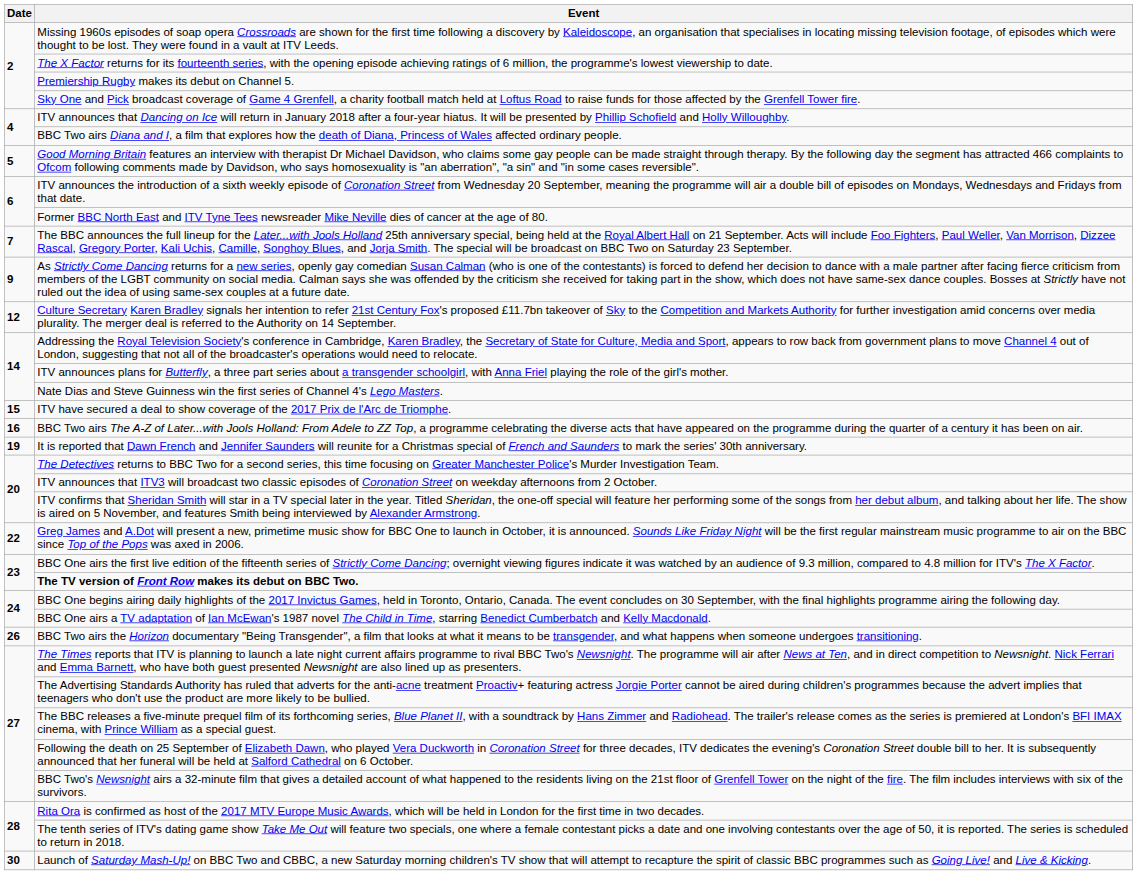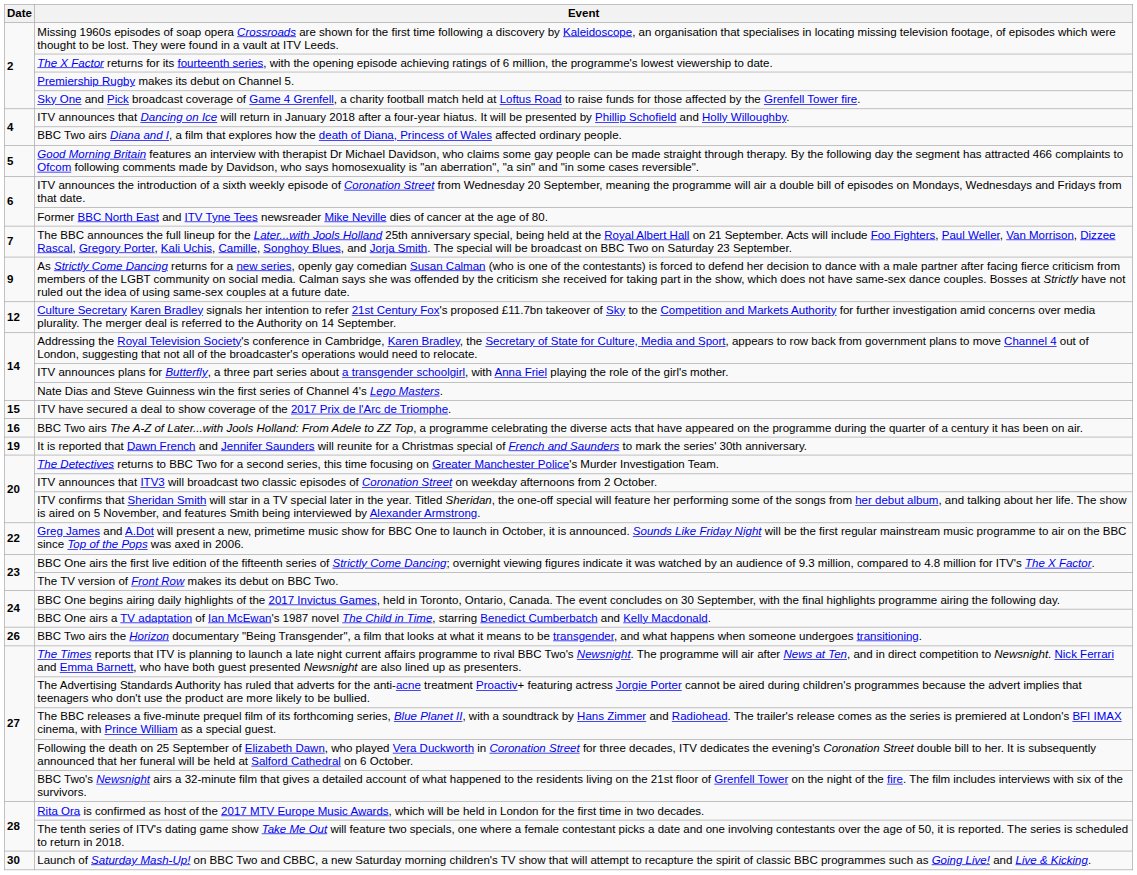The TV version of Front Row makes its debut on BBC Two. | Event: bold -> normal
